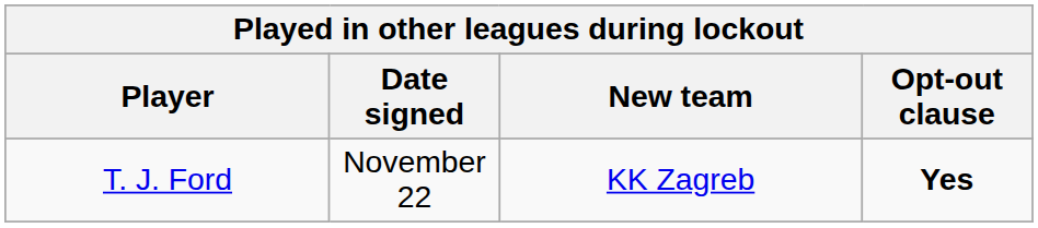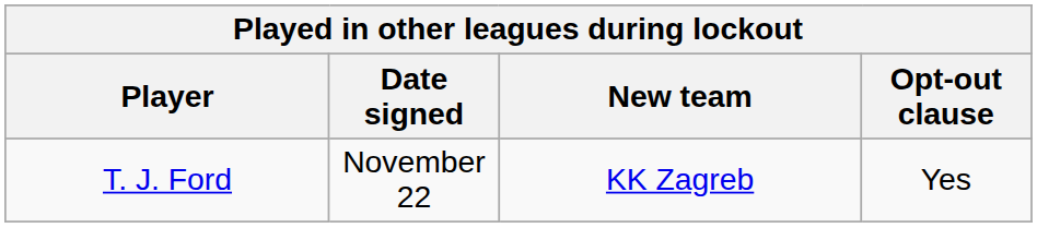T. J. Ford | Opt-out clause: bold -> normal
